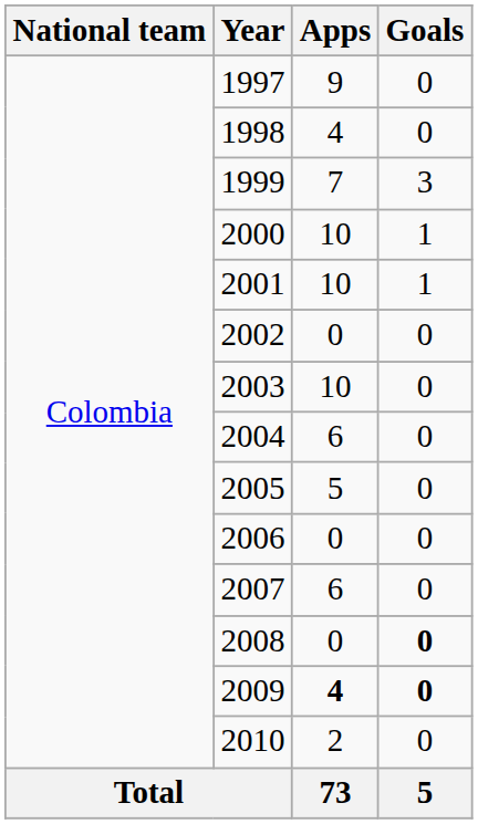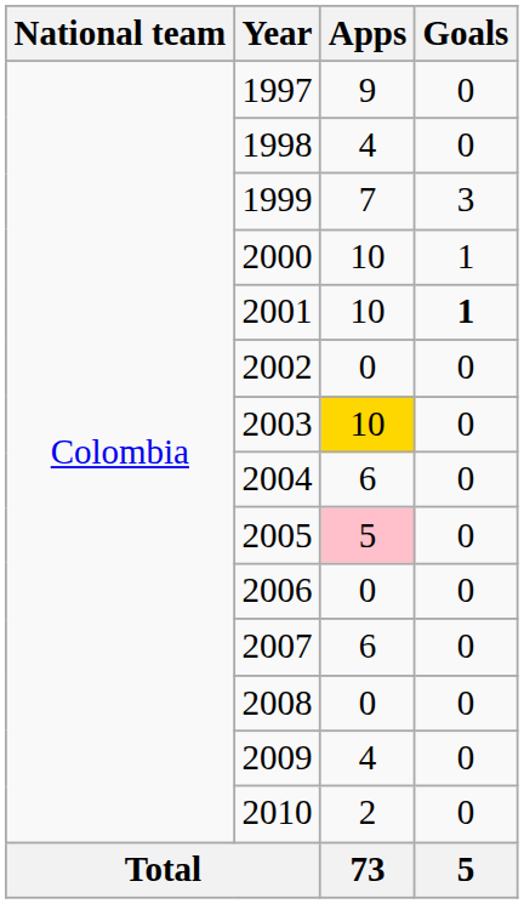2001 | Goals: normal -> bold
2003 | Apps: no background -> gold background
2005 | Apps: no background -> pink background
2008 | Goals: bold -> normal
2009 | Apps: bold -> normal
2009 | Goals: bold -> normal
